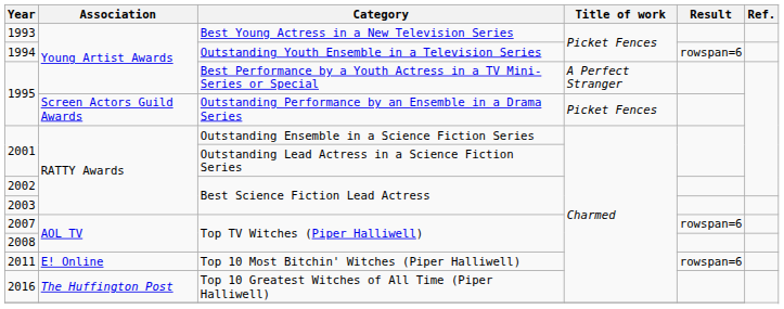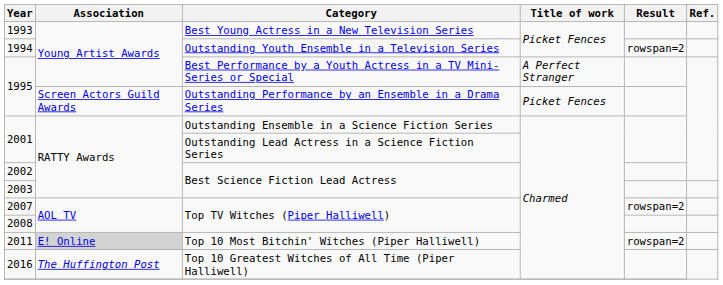1994 | Result: rowspan=6 -> rowspan=2
2007 | Result: rowspan=6 -> rowspan=2
2011 | Association: no background -> lightgrey background
2011 | Result: rowspan=6 -> rowspan=2
